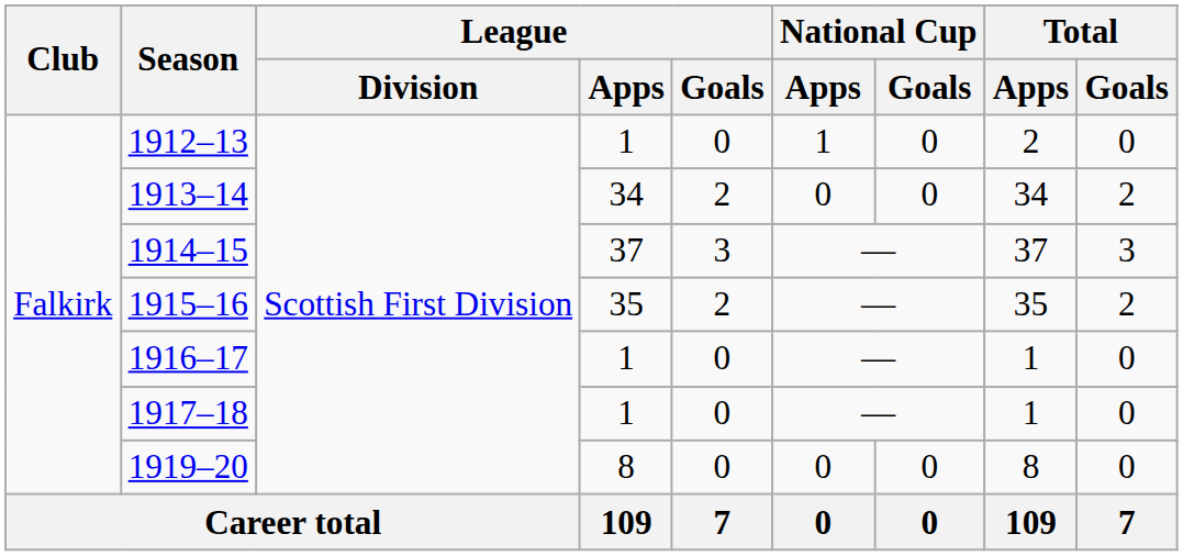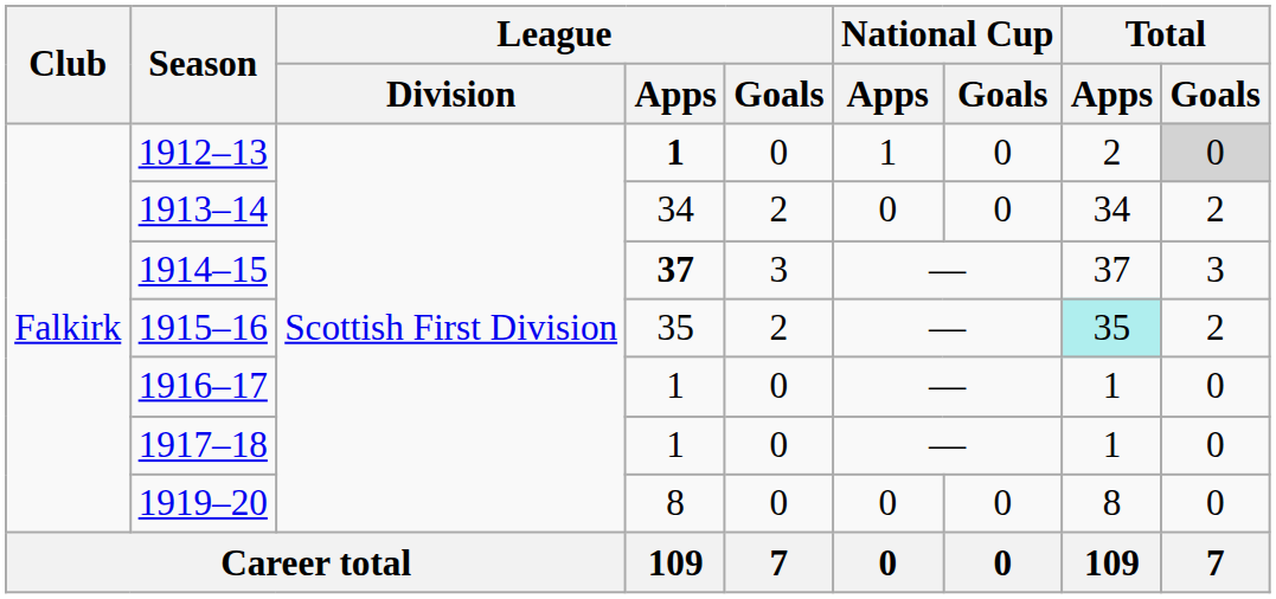1912–13 | League / Apps: normal -> bold
1912–13 | Total / Goals: no background -> lightgrey background
1914–15 | League / Apps: normal -> bold
1915–16 | Total / Apps: no background -> paleturquoise background
